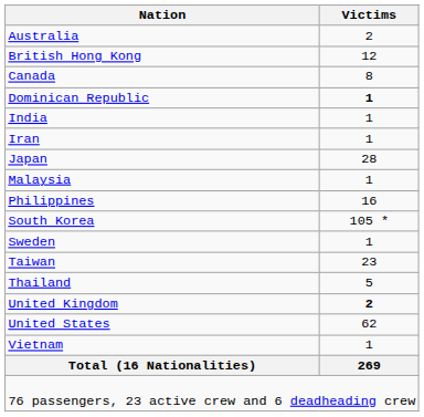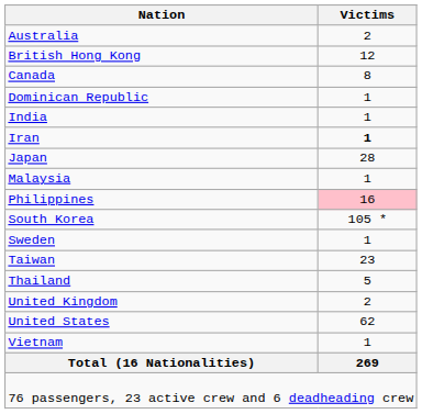Dominican Republic | Victims: bold -> normal
Iran | Victims: normal -> bold
Philippines | Victims: no background -> pink background
United Kingdom | Victims: bold -> normal
